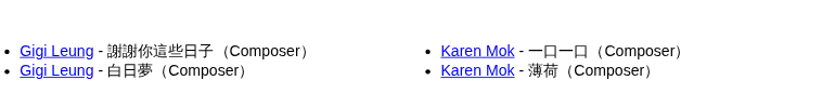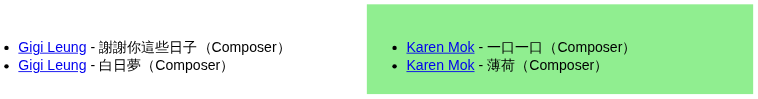Gigi Leung - 謝謝你這些日子（Composer） Gigi Leung - 白日夢（Composer） | column 2: no background -> lightgreen background
